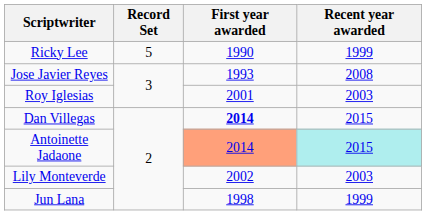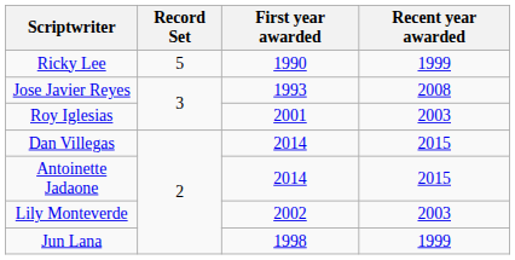Dan Villegas | First year awarded: bold -> normal
Antoinette Jadaone | First year awarded: lightsalmon background -> no background
Antoinette Jadaone | Recent year awarded: paleturquoise background -> no background
